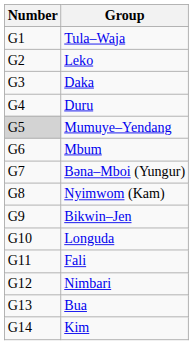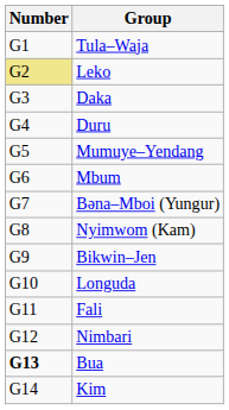Leko | Number: no background -> khaki background
Mumuye–Yendang | Number: lightgrey background -> no background
Bua | Number: normal -> bold
